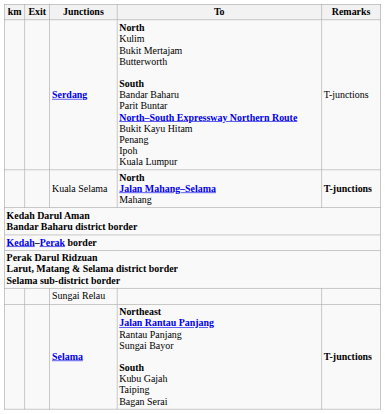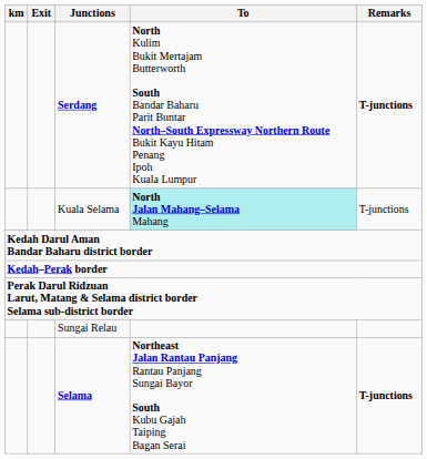Serdang | Remarks: normal -> bold
Kuala Selama | To: no background -> paleturquoise background
Kuala Selama | Remarks: bold -> normal
